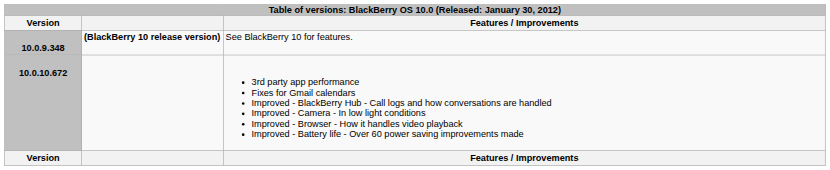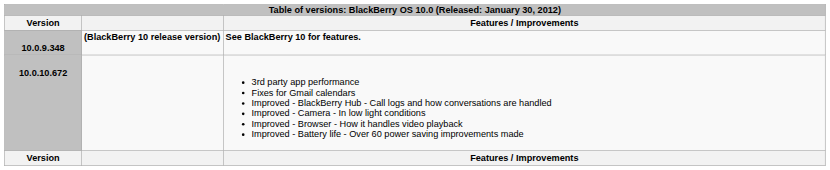10.0.9.348 | Features / Improvements: normal -> bold
